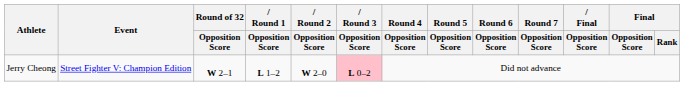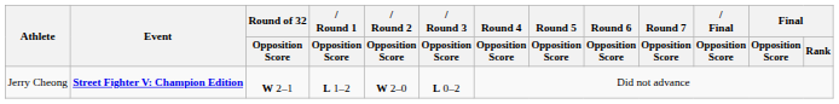Jerry Cheong | Event: normal -> bold
Jerry Cheong | Round 3 / Opposition Score: pink background -> no background
